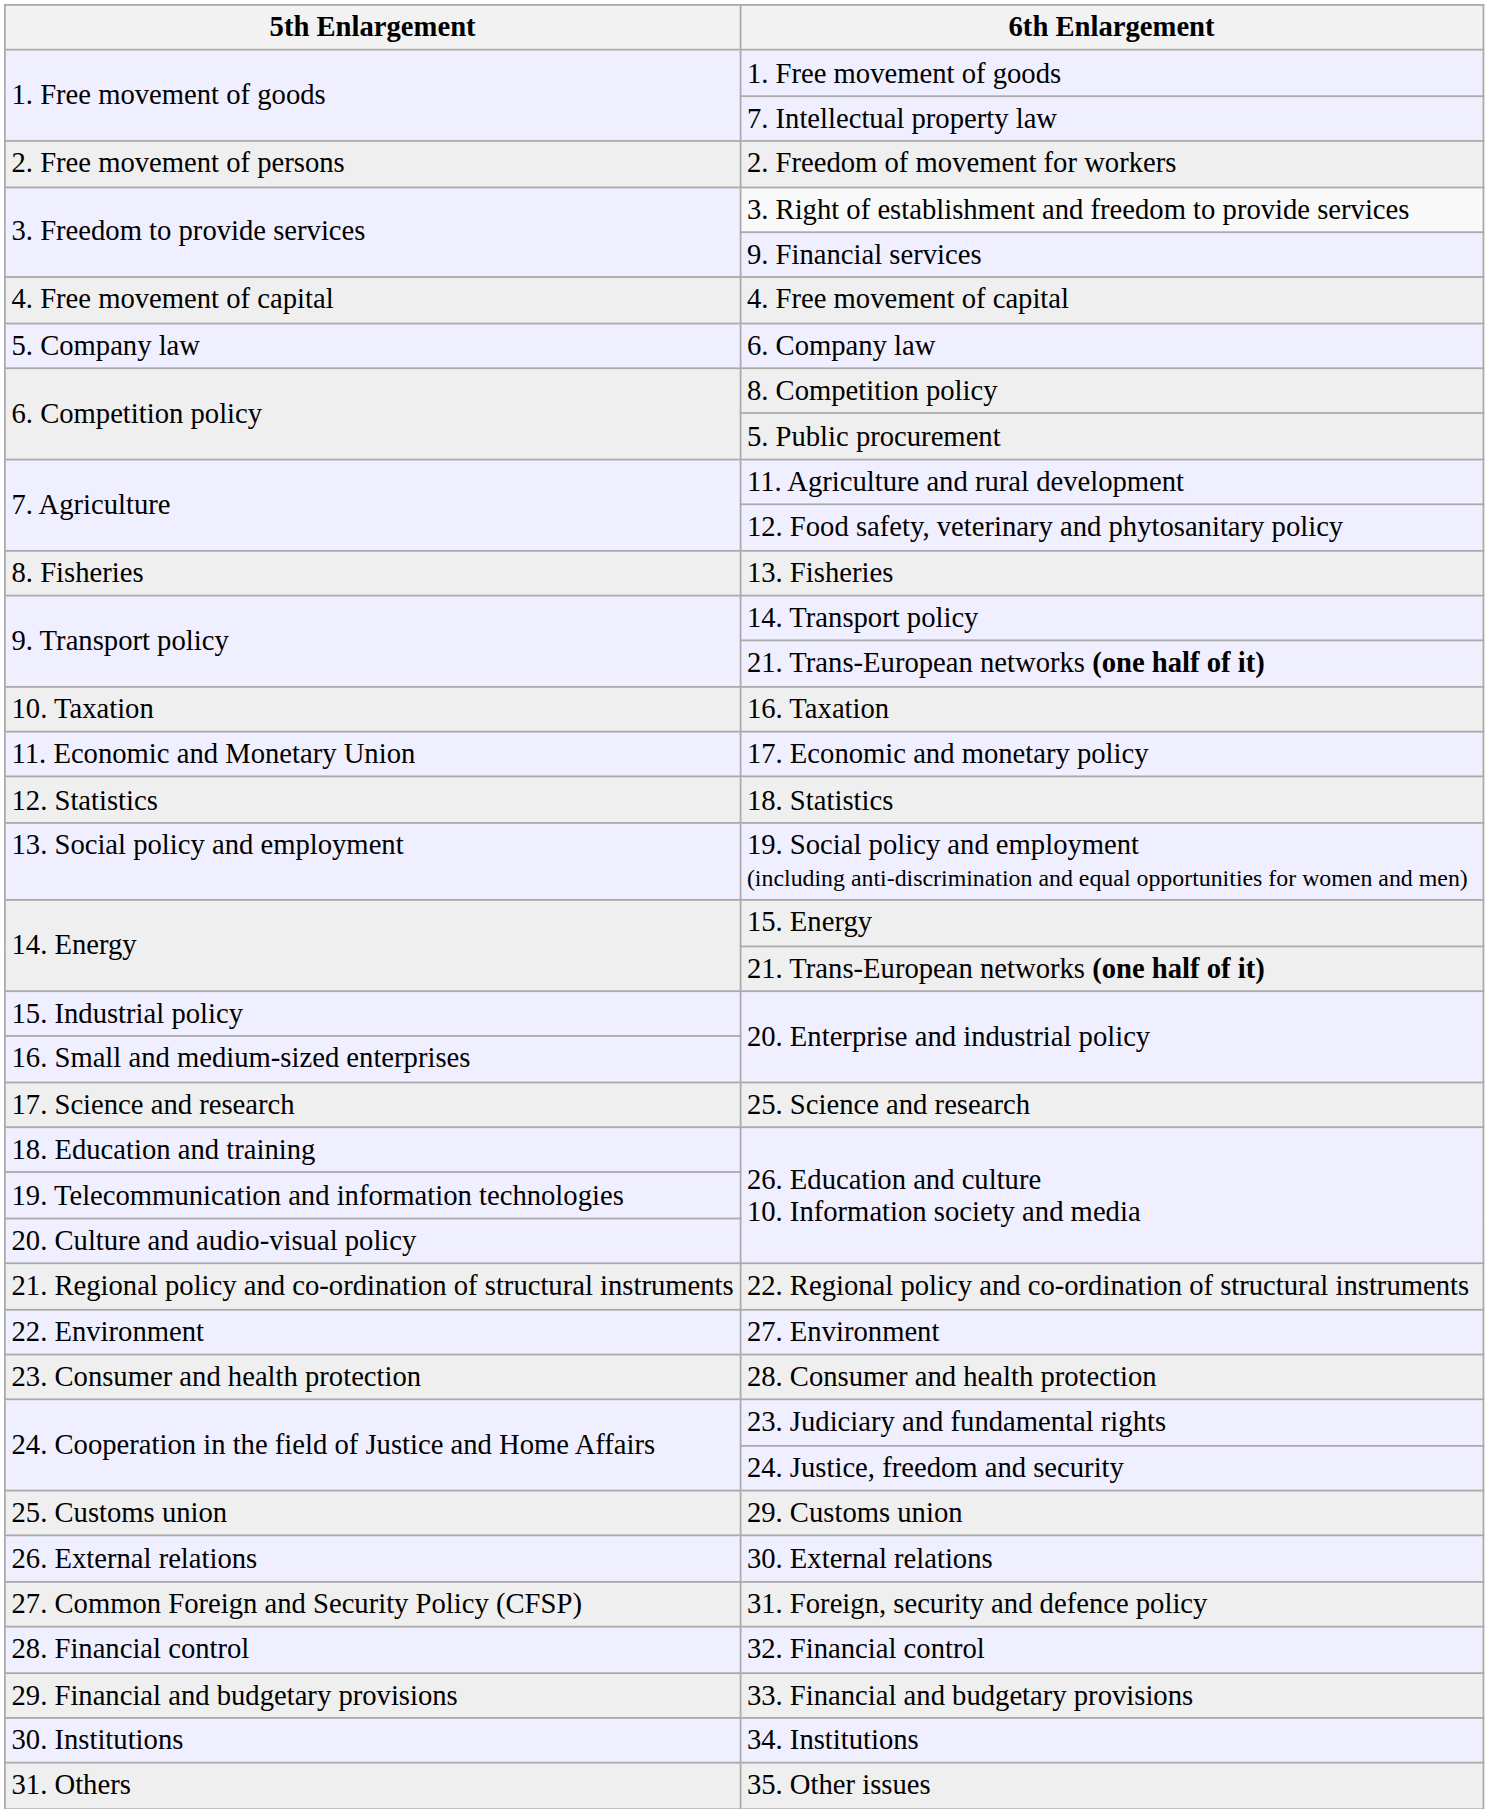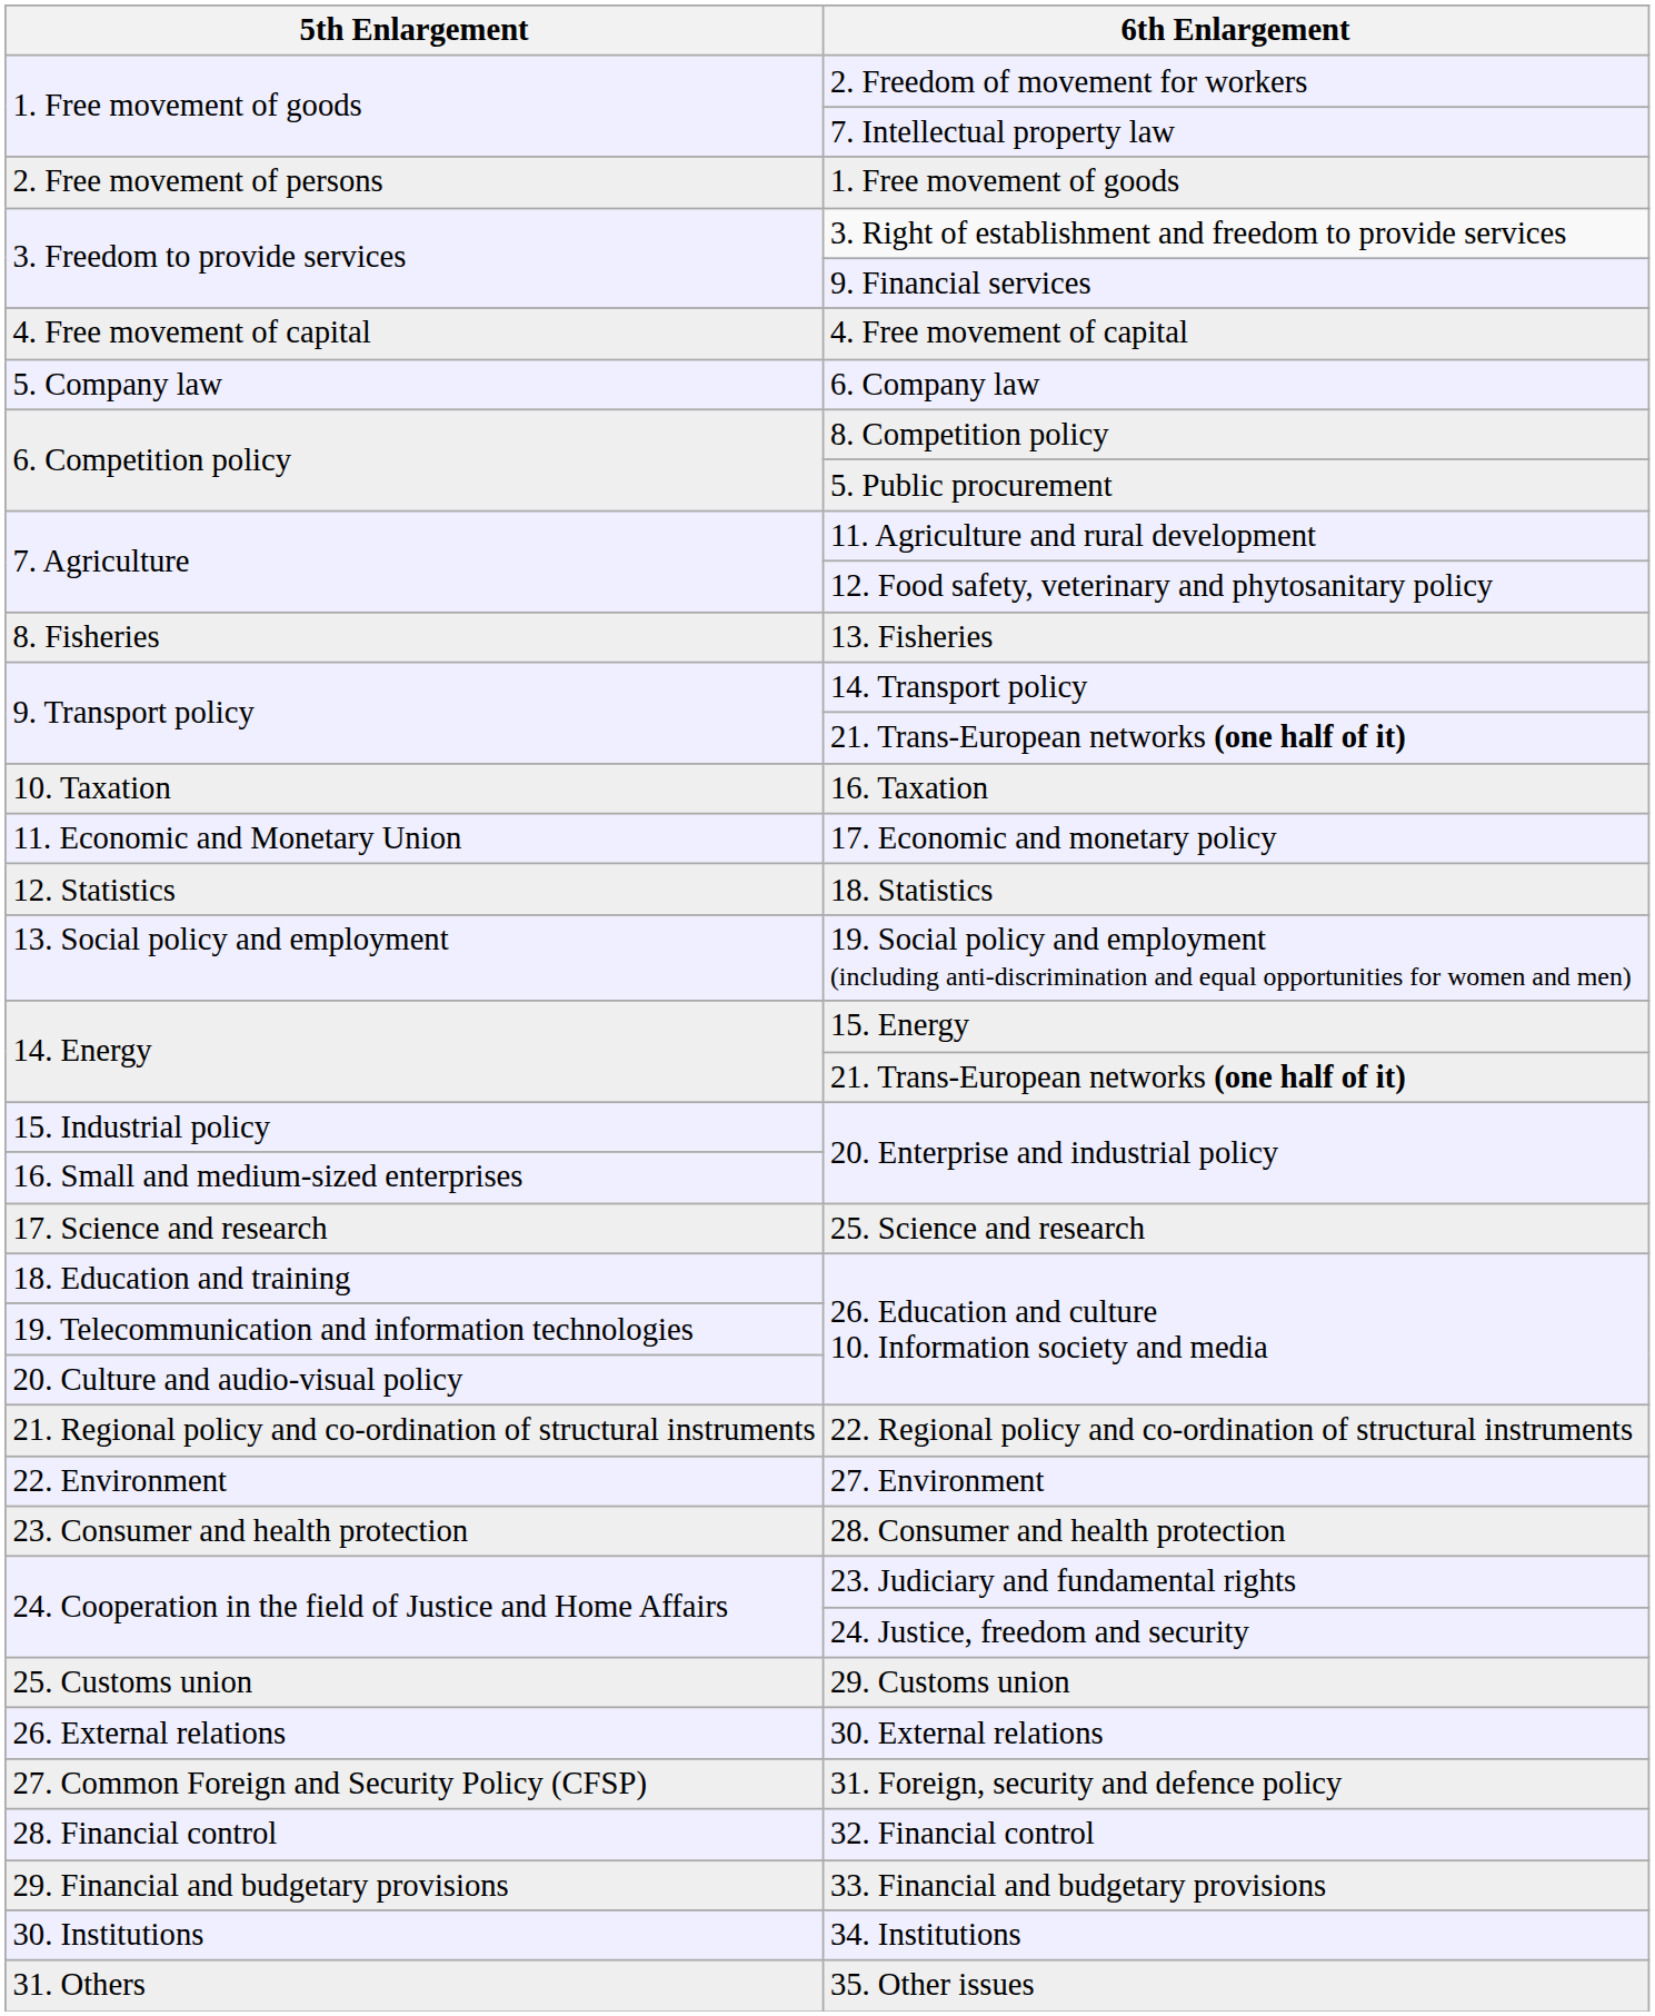row 2 | 6th Enlargement: 1. Free movement of goods -> 2. Freedom of movement for workers
row 4 | 6th Enlargement: 2. Freedom of movement for workers -> 1. Free movement of goods
